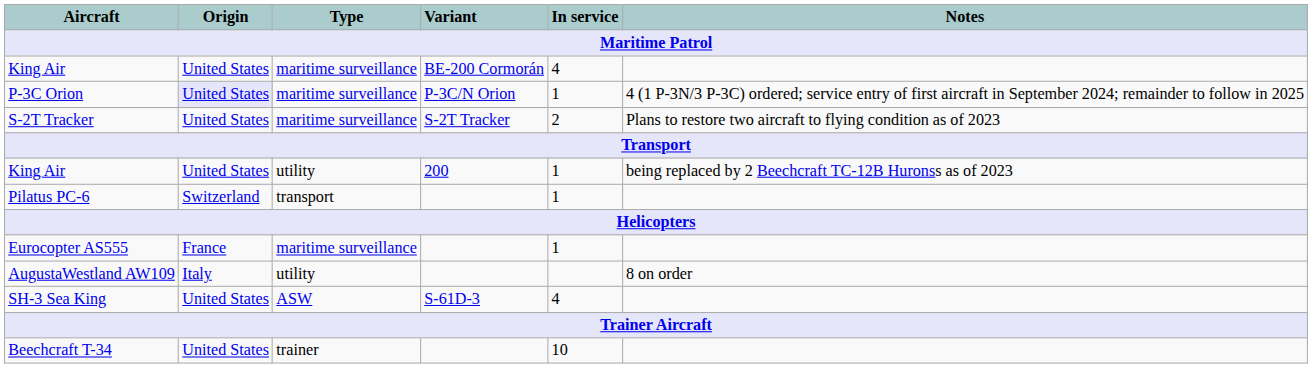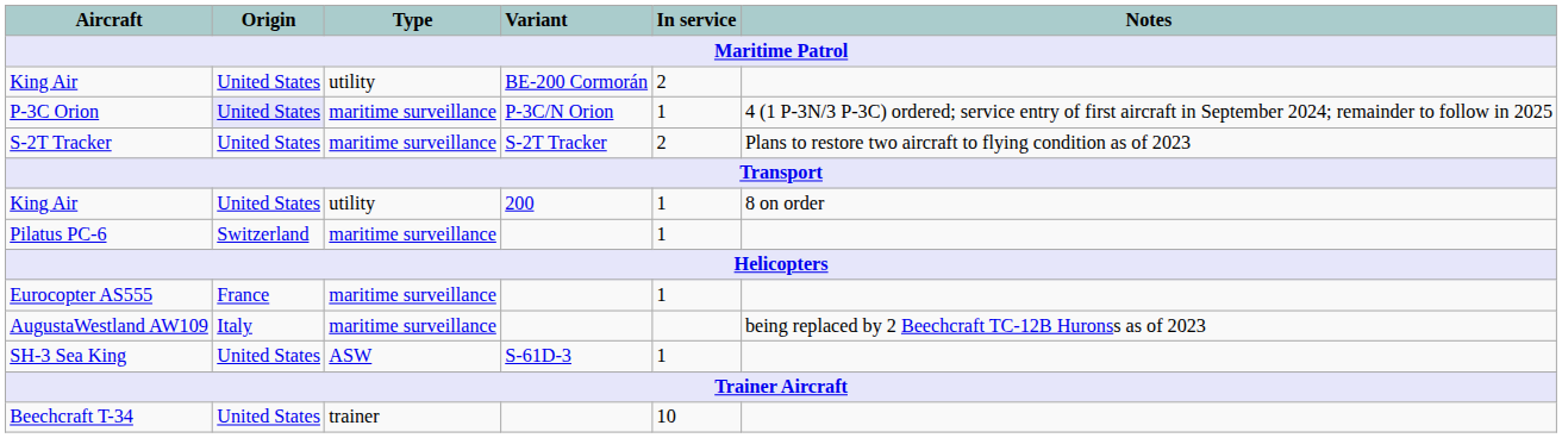King Air / BE-200 Cormorán | Type: maritime surveillance -> utility
King Air / BE-200 Cormorán | In service: 4 -> 2
King Air / 200 | Notes: being replaced by 2 Beechcraft TC-12B Huronss as of 2023 -> 8 on order
Pilatus PC-6 | Type: transport -> maritime surveillance
AugustaWestland AW109 | Type: utility -> maritime surveillance
AugustaWestland AW109 | Notes: 8 on order -> being replaced by 2 Beechcraft TC-12B Huronss as of 2023
SH-3 Sea King | In service: 4 -> 1
